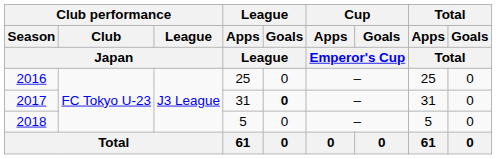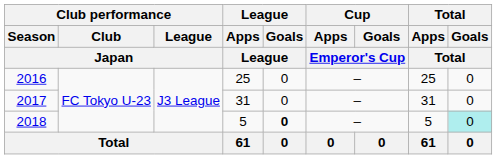2017 | League / Goals / League: bold -> normal
2018 | League / Goals / League: normal -> bold
2018 | Total / Goals / Total: no background -> paleturquoise background
